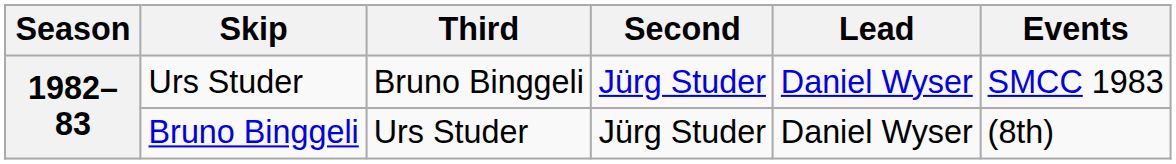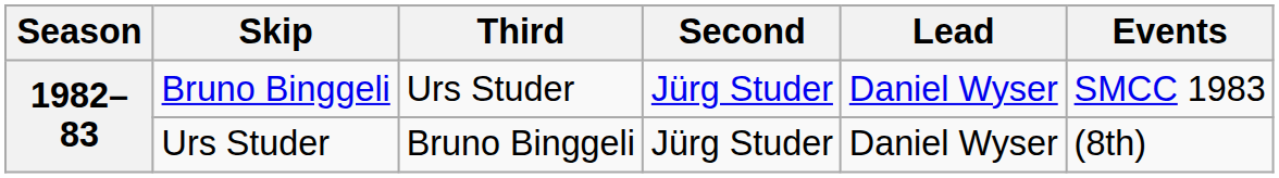row 2 | Skip: Urs Studer -> Bruno Binggeli
row 2 | Third: Bruno Binggeli -> Urs Studer
row 3 | Skip: Bruno Binggeli -> Urs Studer
row 3 | Third: Urs Studer -> Bruno Binggeli
